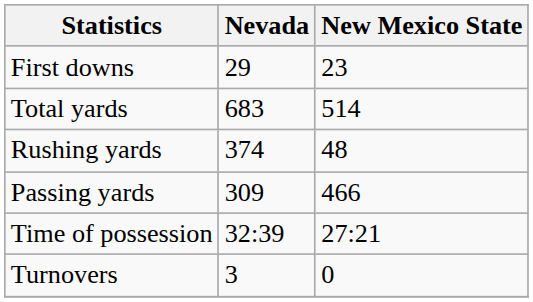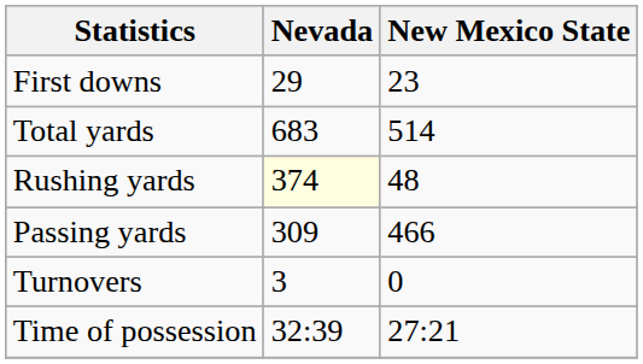Rushing yards | Nevada: no background -> lightyellow background
rows swapped: Turnovers <-> Time of possession
